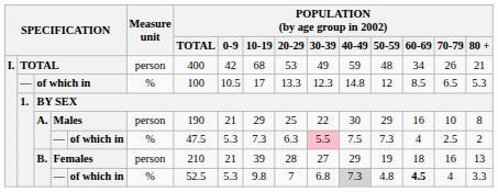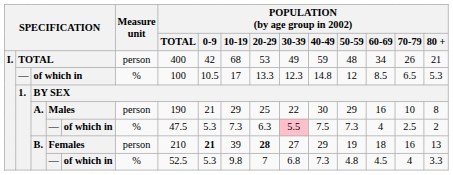Females | POPULATION (by age group in 2002) / 0-9: normal -> bold
Females | POPULATION (by age group in 2002) / 20-29: normal -> bold
B. / — | POPULATION (by age group in 2002) / 40-49: lightgrey background -> no background
B. / — | POPULATION (by age group in 2002) / 60-69: bold -> normal
